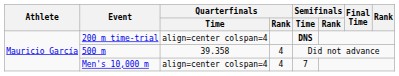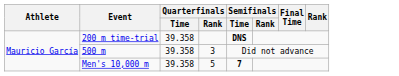200 m time-trial | Quarterfinals / Time: align=center colspan=4 -> 39.358
500 m | Quarterfinals / Rank: 4 -> 3
Men's 10,000 m | Quarterfinals / Time: align=center colspan=4 -> 39.358
Men's 10,000 m | Quarterfinals / Rank: 4 -> 5
Men's 10,000 m | Semifinals / Time: normal -> bold
